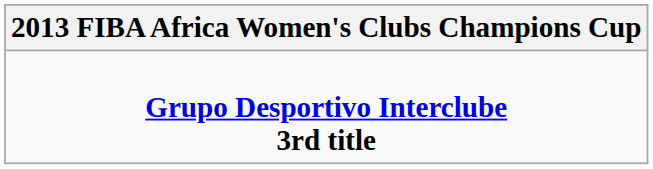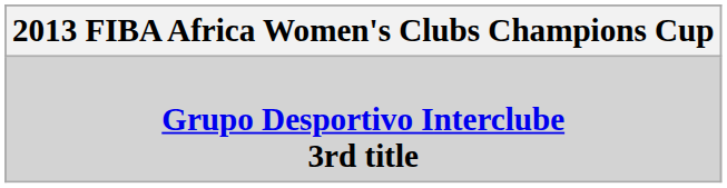row 2 | column 1: no background -> lightgrey background
